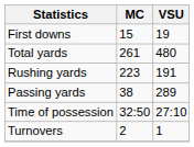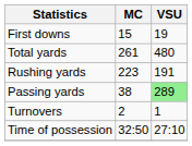Passing yards | VSU: no background -> lightgreen background
rows swapped: Turnovers <-> Time of possession
